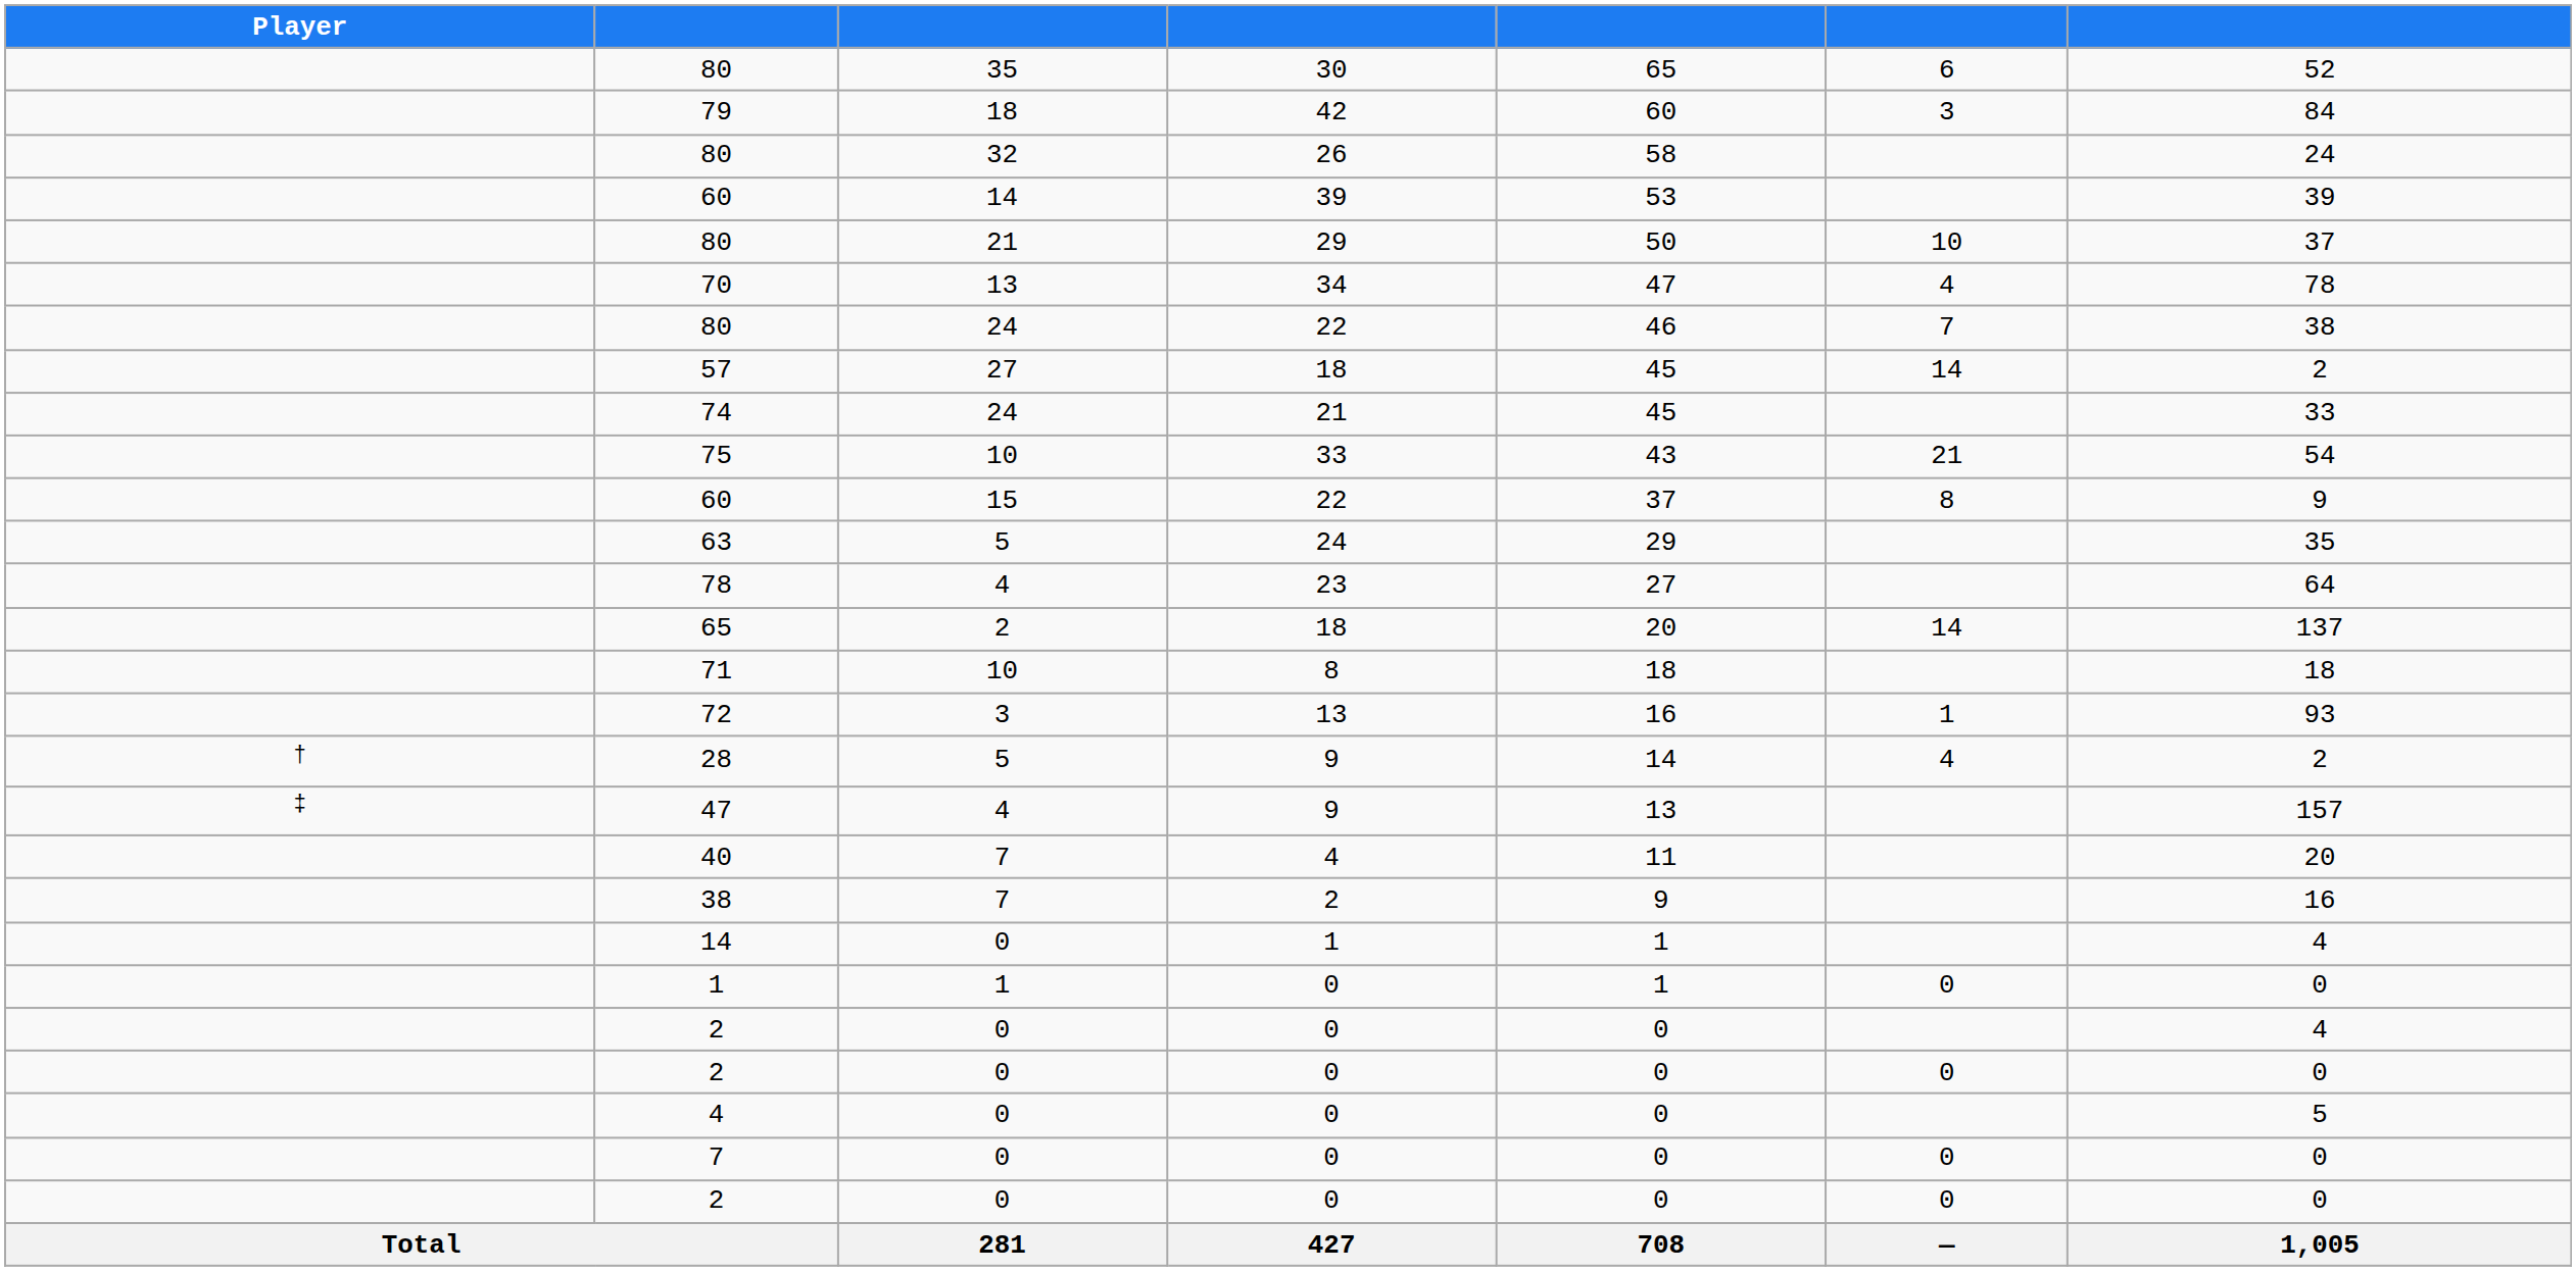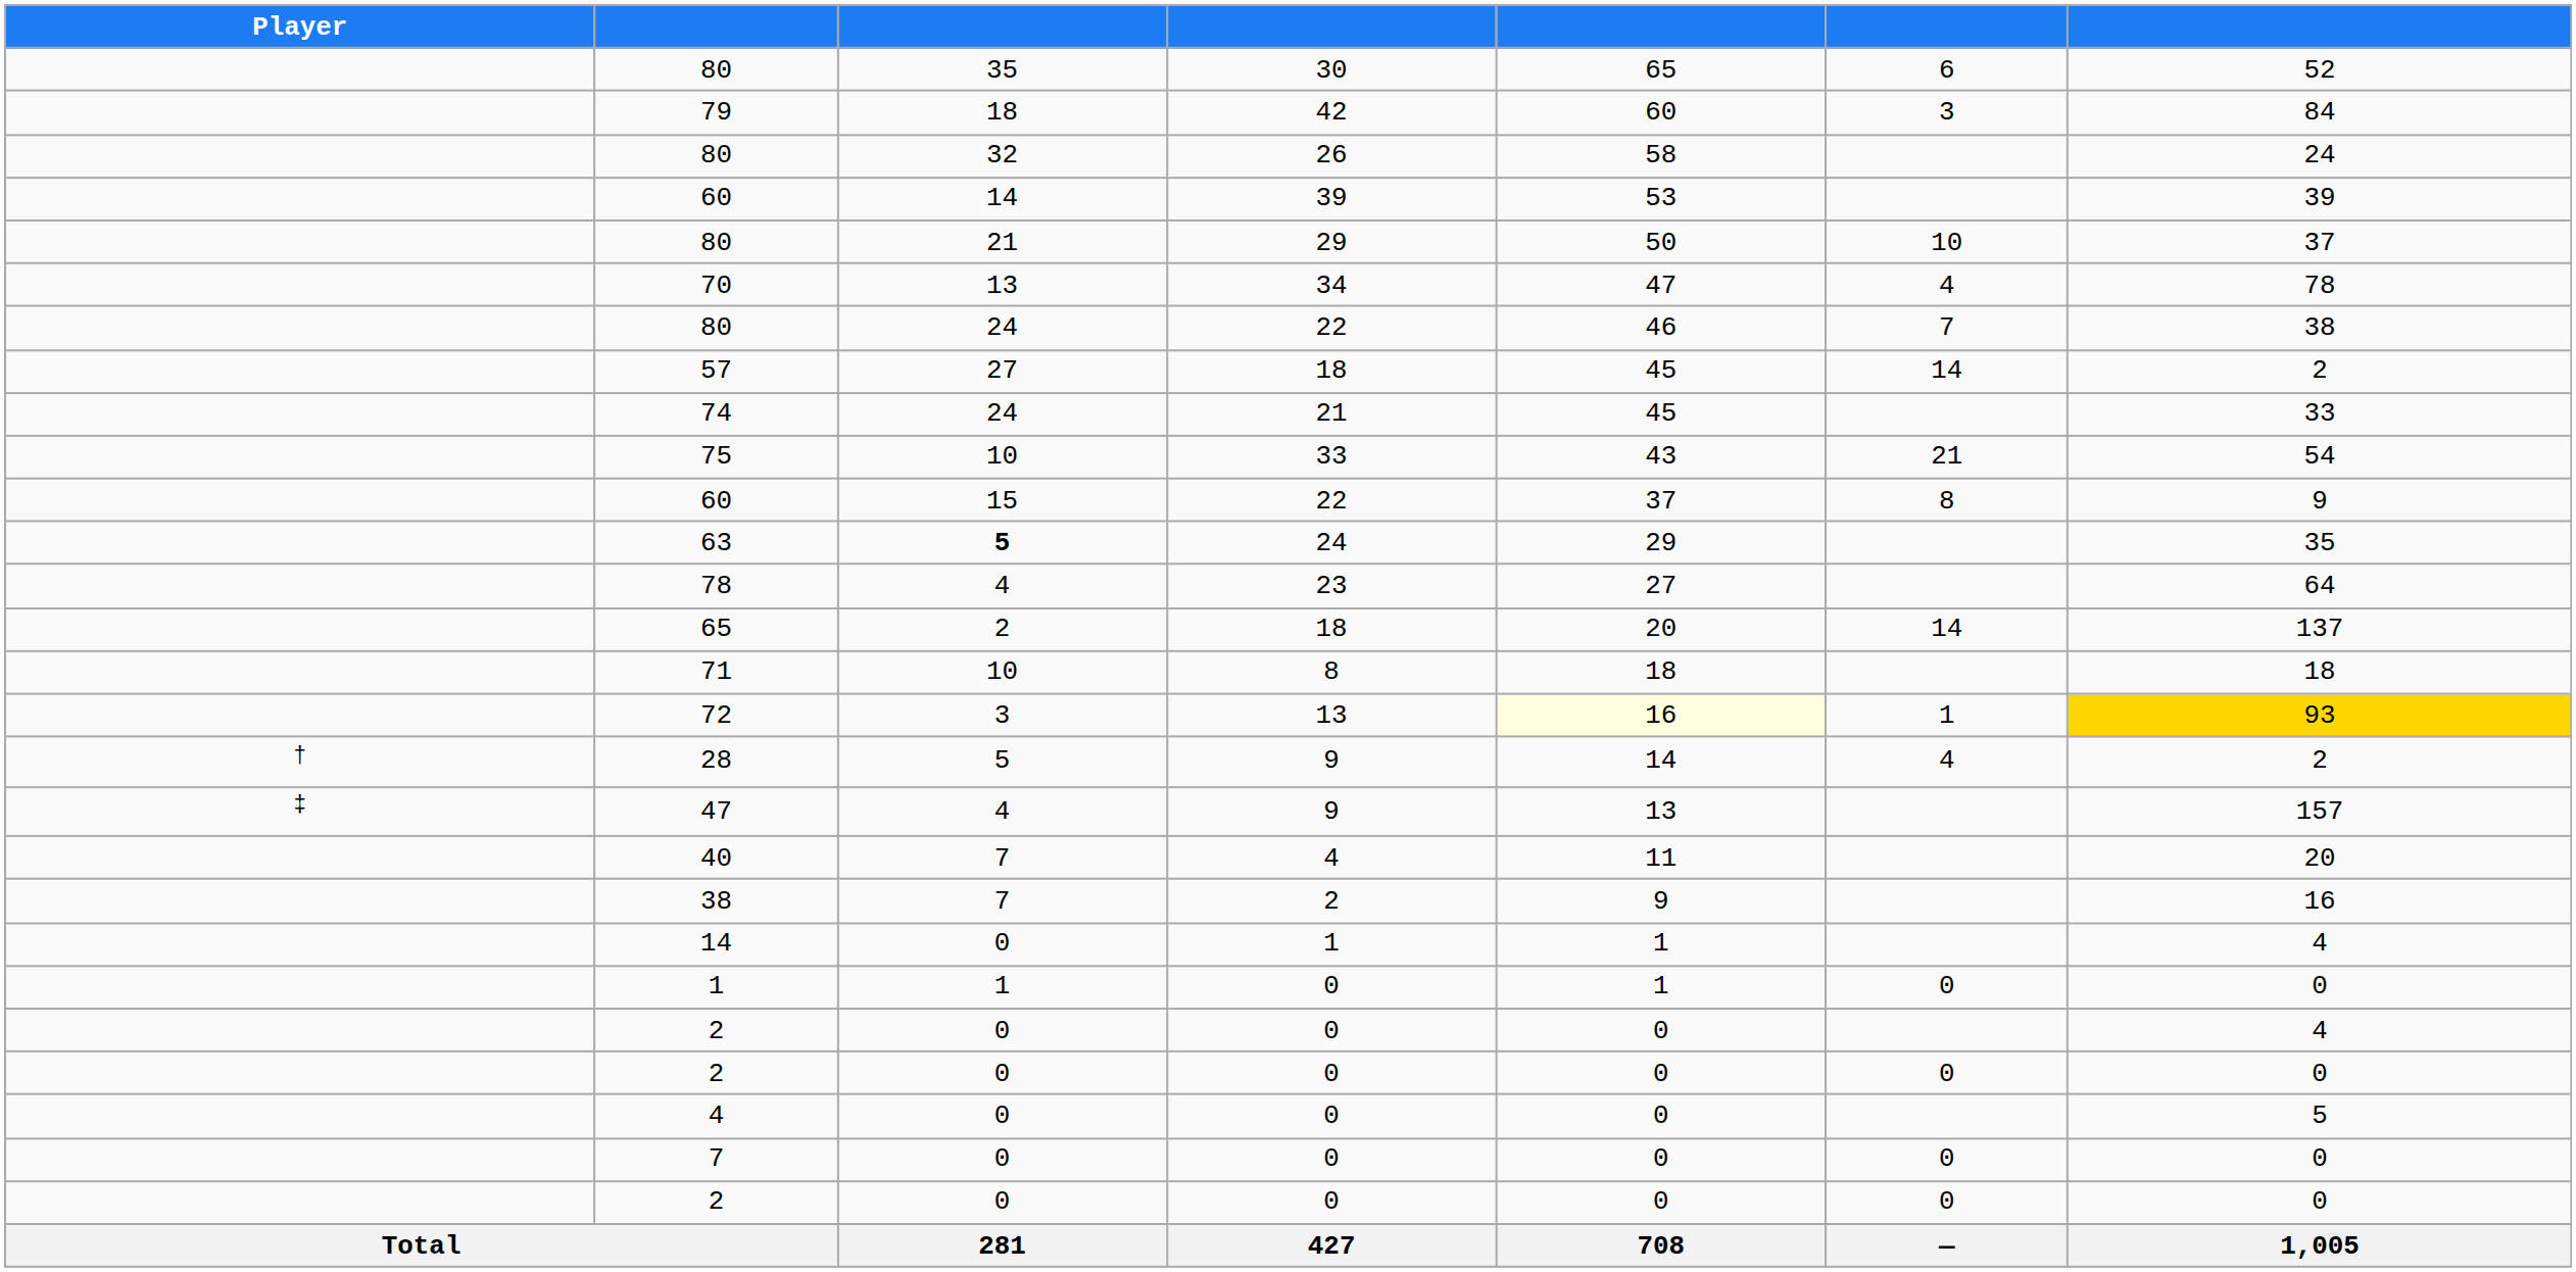63 | column 3: normal -> bold
72 | column 5: no background -> lightyellow background
72 | column 7: no background -> gold background
